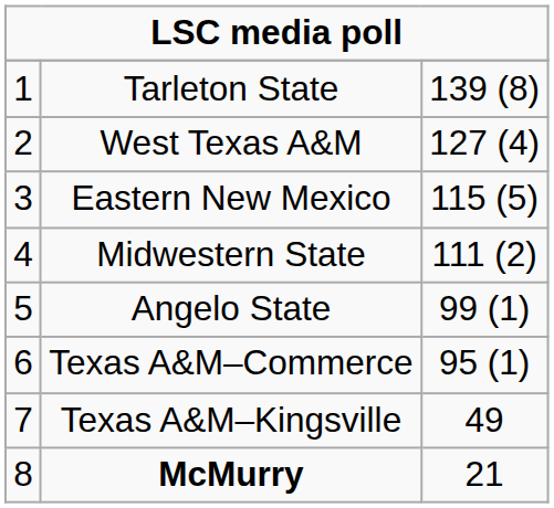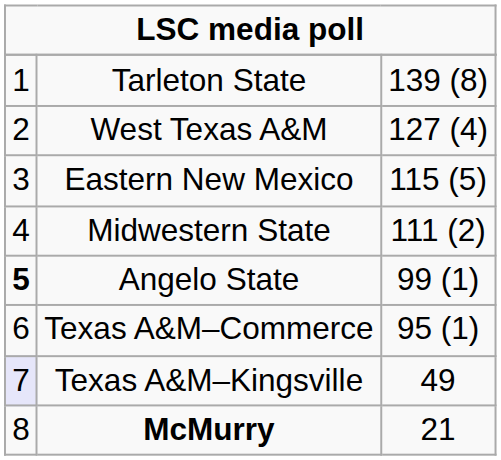Angelo State | column 1: normal -> bold
Texas A&M–Kingsville | column 1: no background -> lavender background
